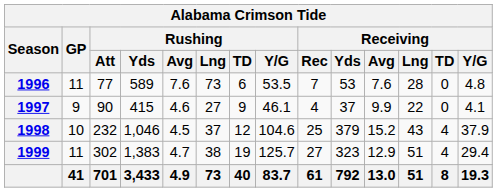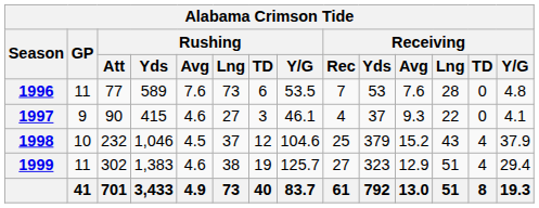1997 | Rushing / TD: 9 -> 3
1997 | Receiving / Avg: 9.9 -> 9.3
1999 | Rushing / Avg: 4.7 -> 4.6
